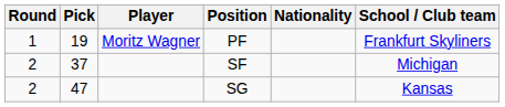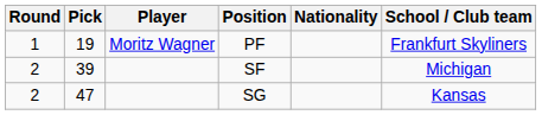SF | Pick: 37 -> 39
